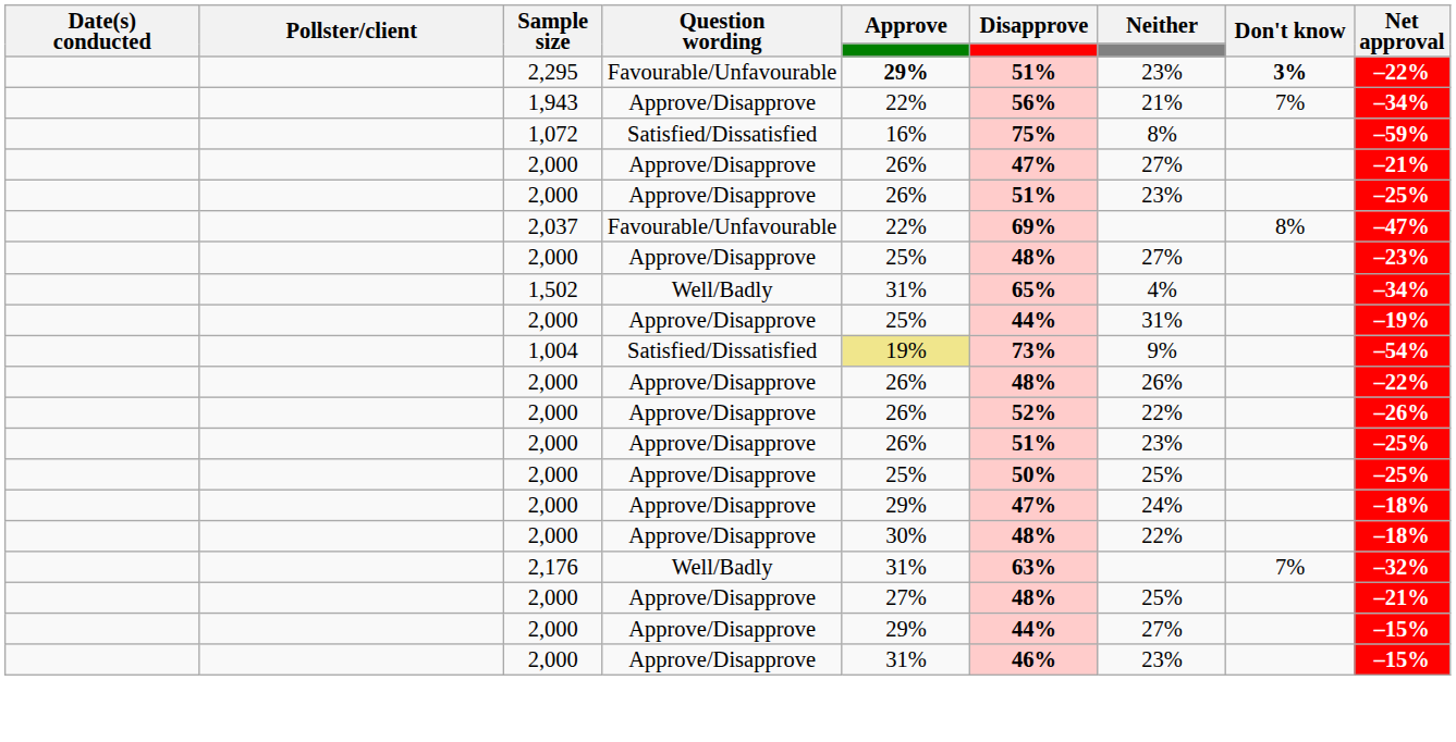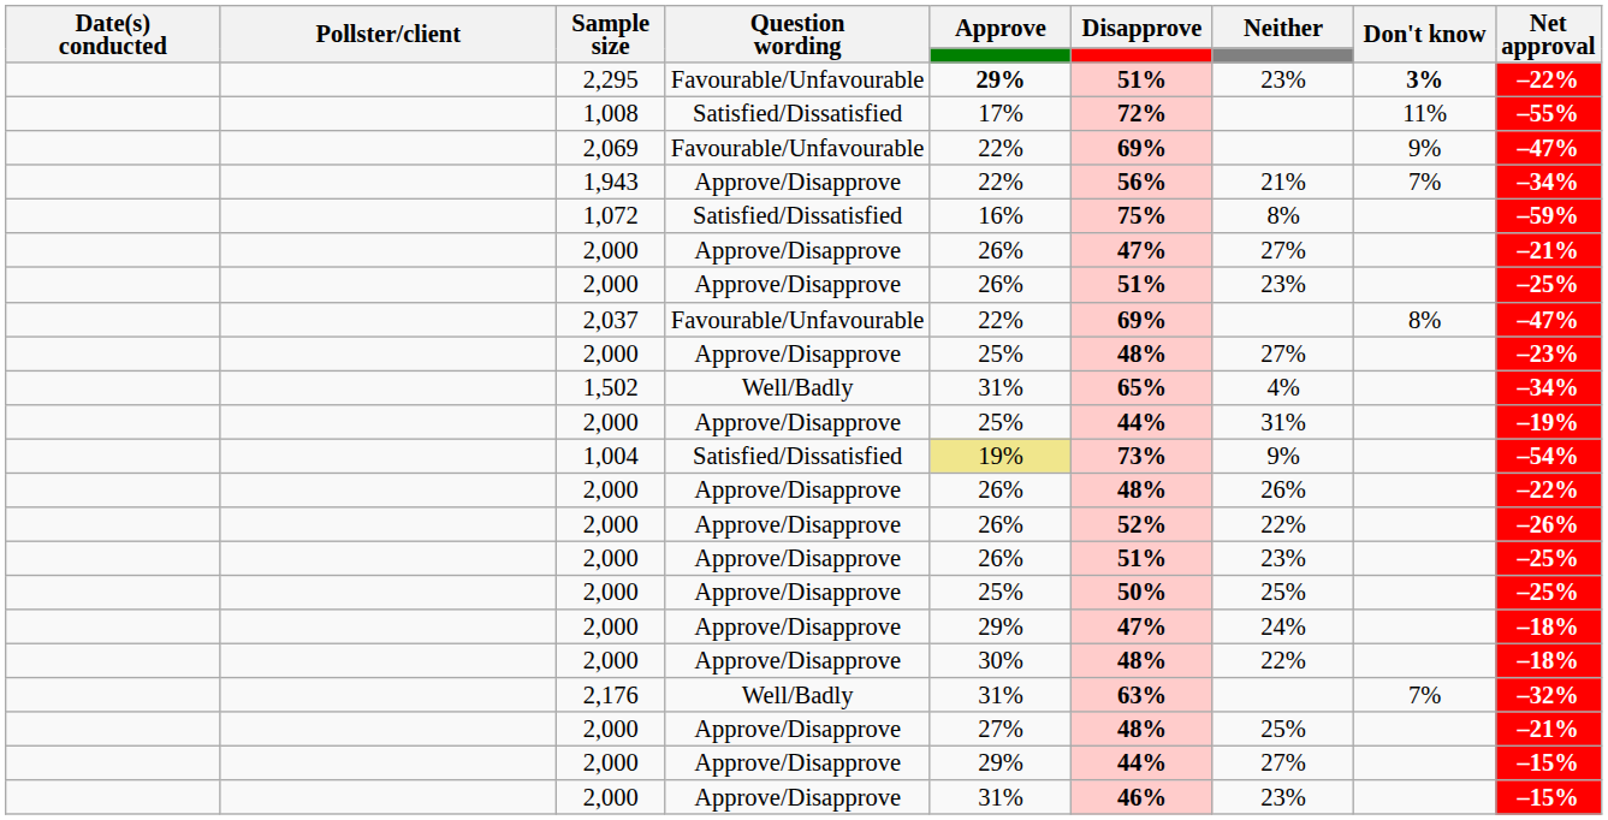+ row: 1,008 | Satisfied/Dissatisfied | 17% | 72% | 11% | –55%
+ row: 2,069 | Favourable/Unfavourable | 22% | 69% | 9% | –47%
